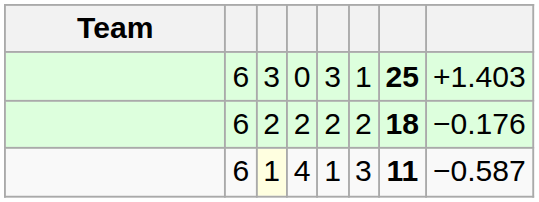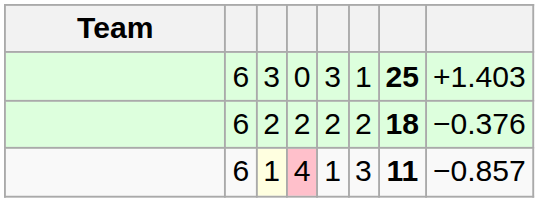row 3 | column 8: −0.176 -> −0.376
row 4 | column 4: no background -> pink background
row 4 | column 8: −0.587 -> −0.857
